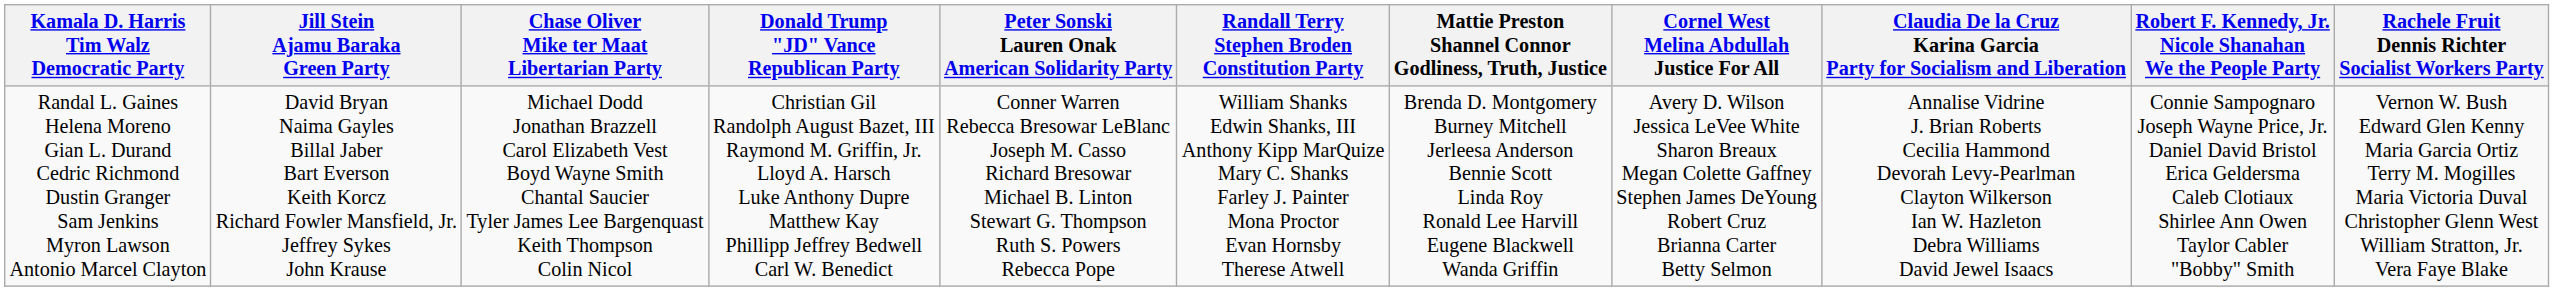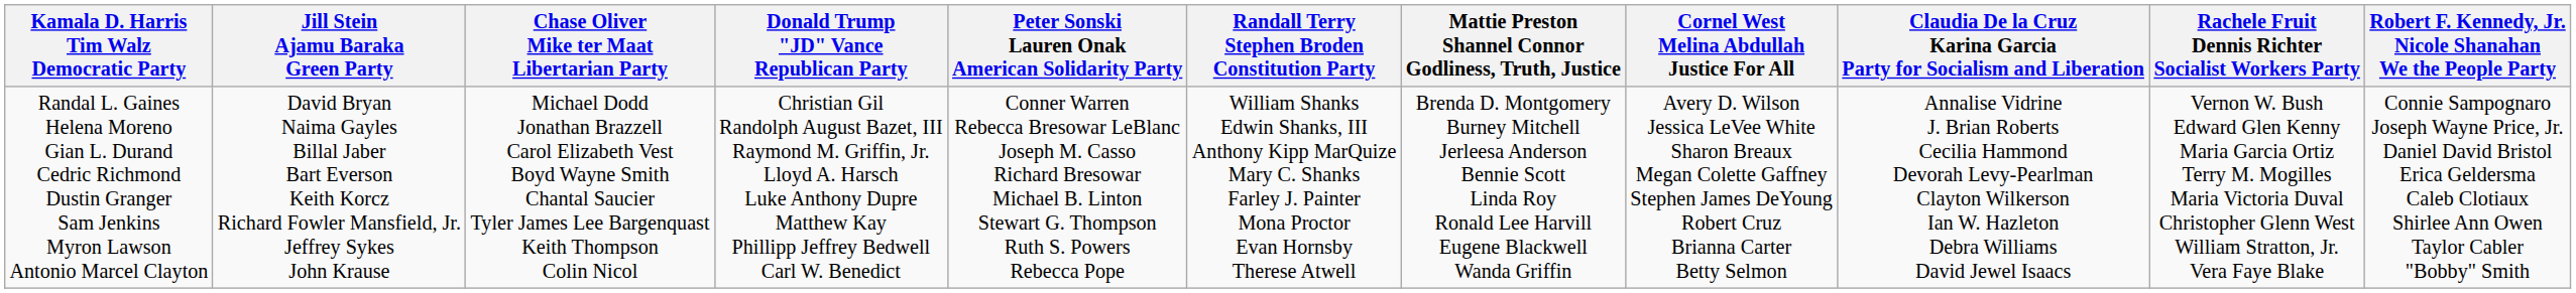columns swapped: Rachele Fruit Dennis Richter Socialist Workers Party <-> Robert F. Kennedy, Jr. Nicole Shanahan We the People Party
